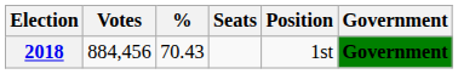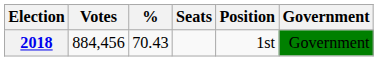2018 | Government: bold -> normal
